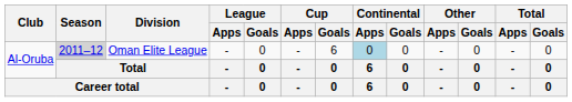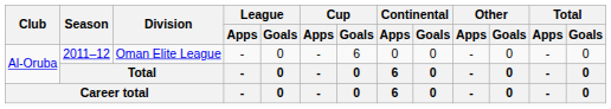Al-Oruba / Oman Elite League | Season: lightgrey background -> no background
Al-Oruba / Oman Elite League | Continental / Apps: lightblue background -> no background
